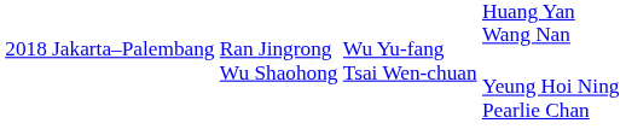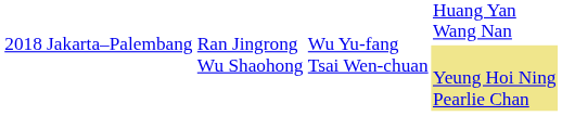row 2 | column 4: no background -> khaki background
